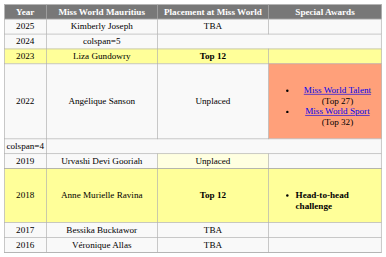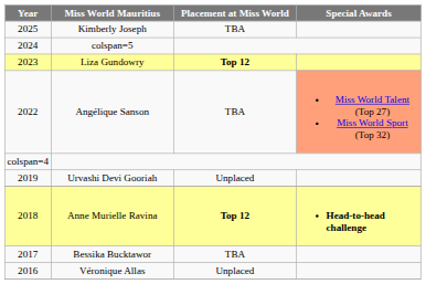Angélique Sanson | Placement at Miss World: Unplaced -> TBA
Urvashi Devi Gooriah | Placement at Miss World: lightyellow background -> no background
Véronique Allas | Placement at Miss World: TBA -> Unplaced
